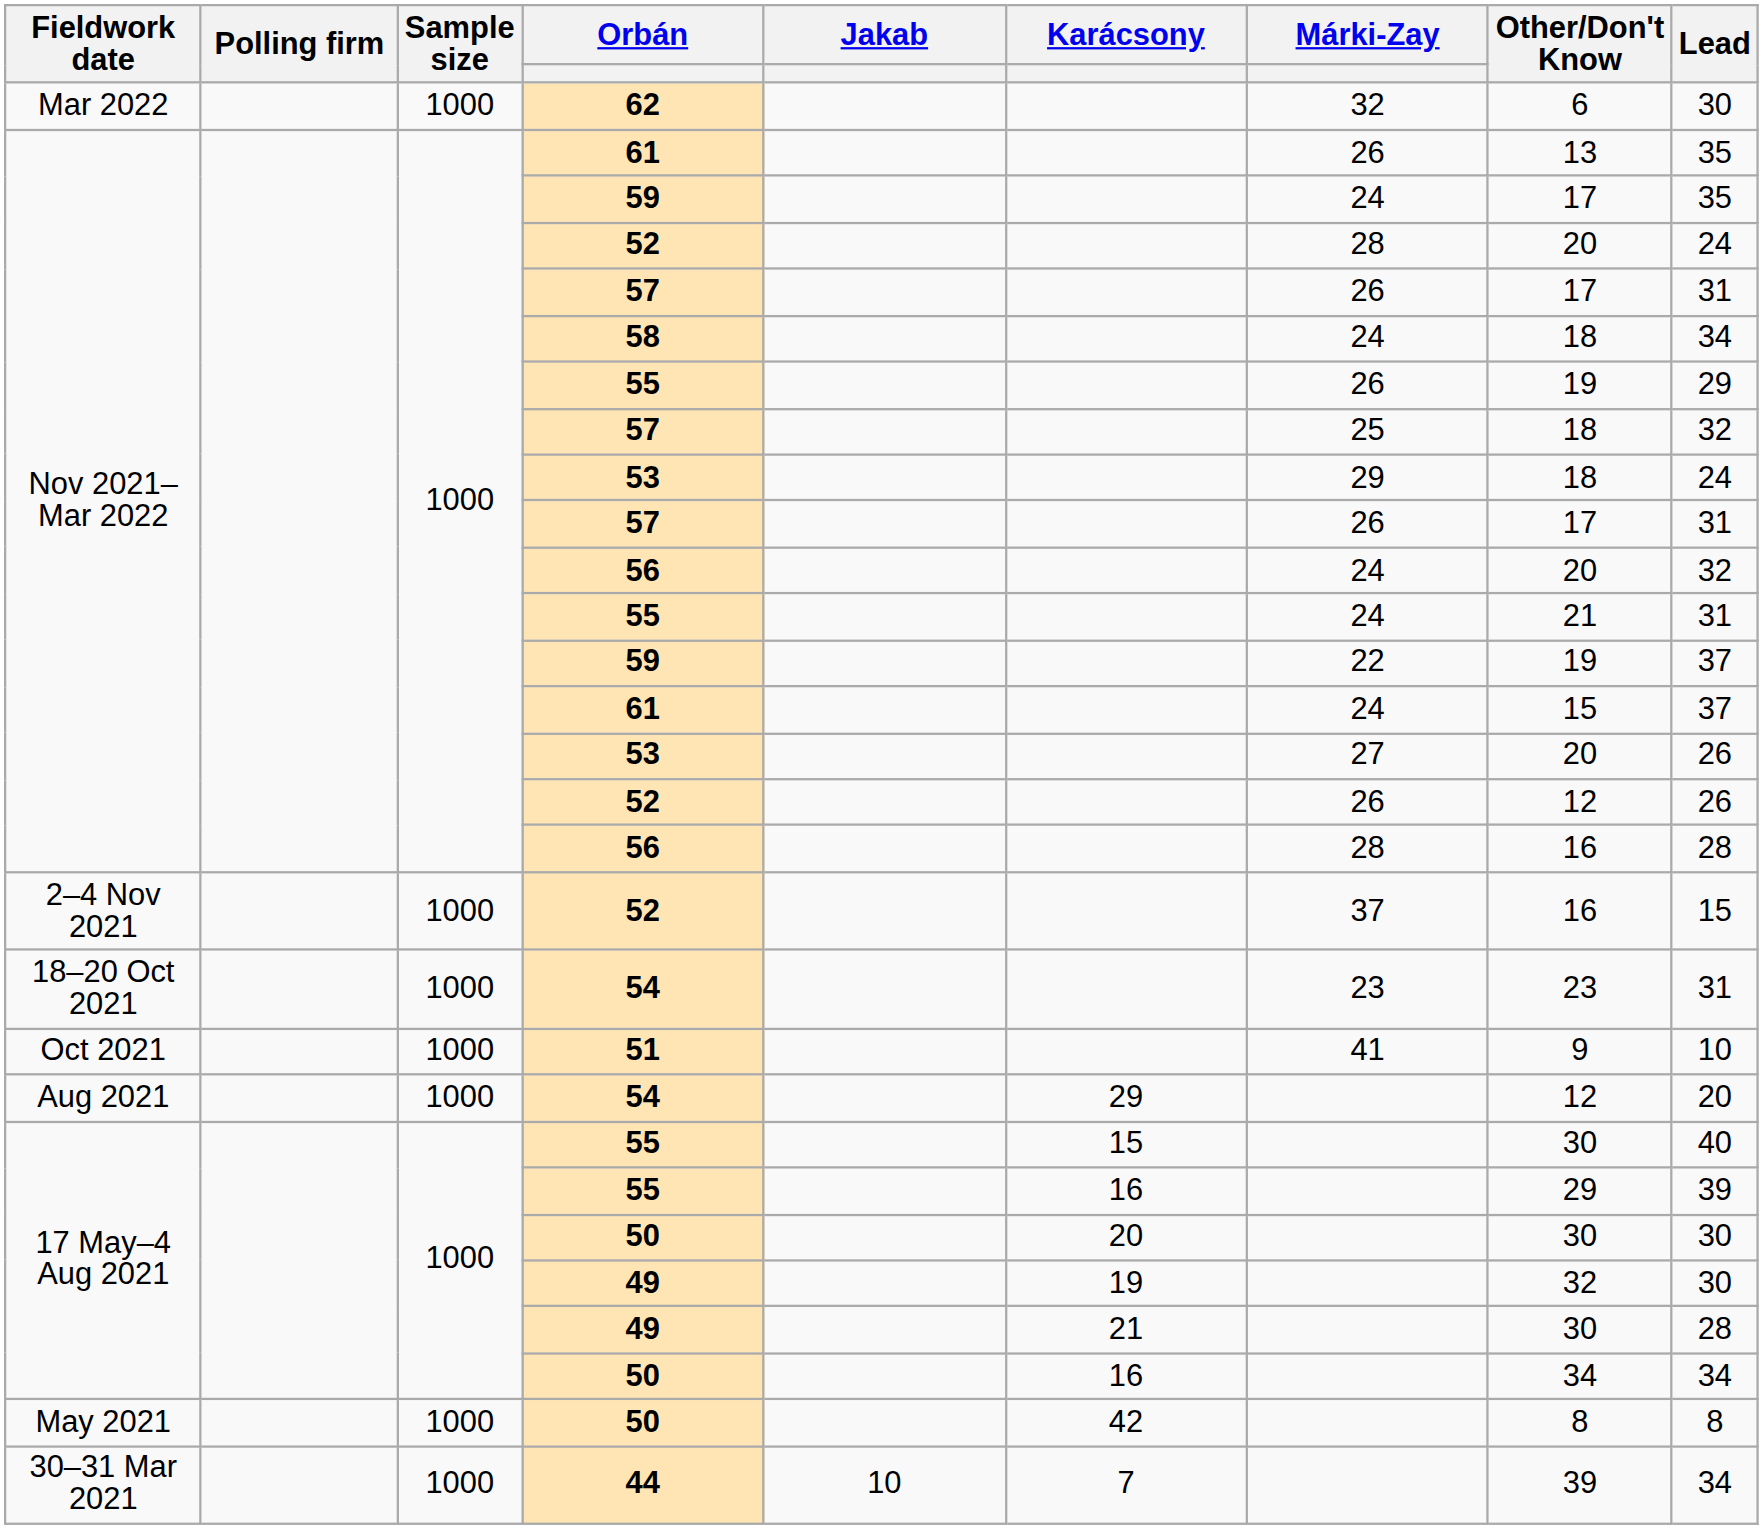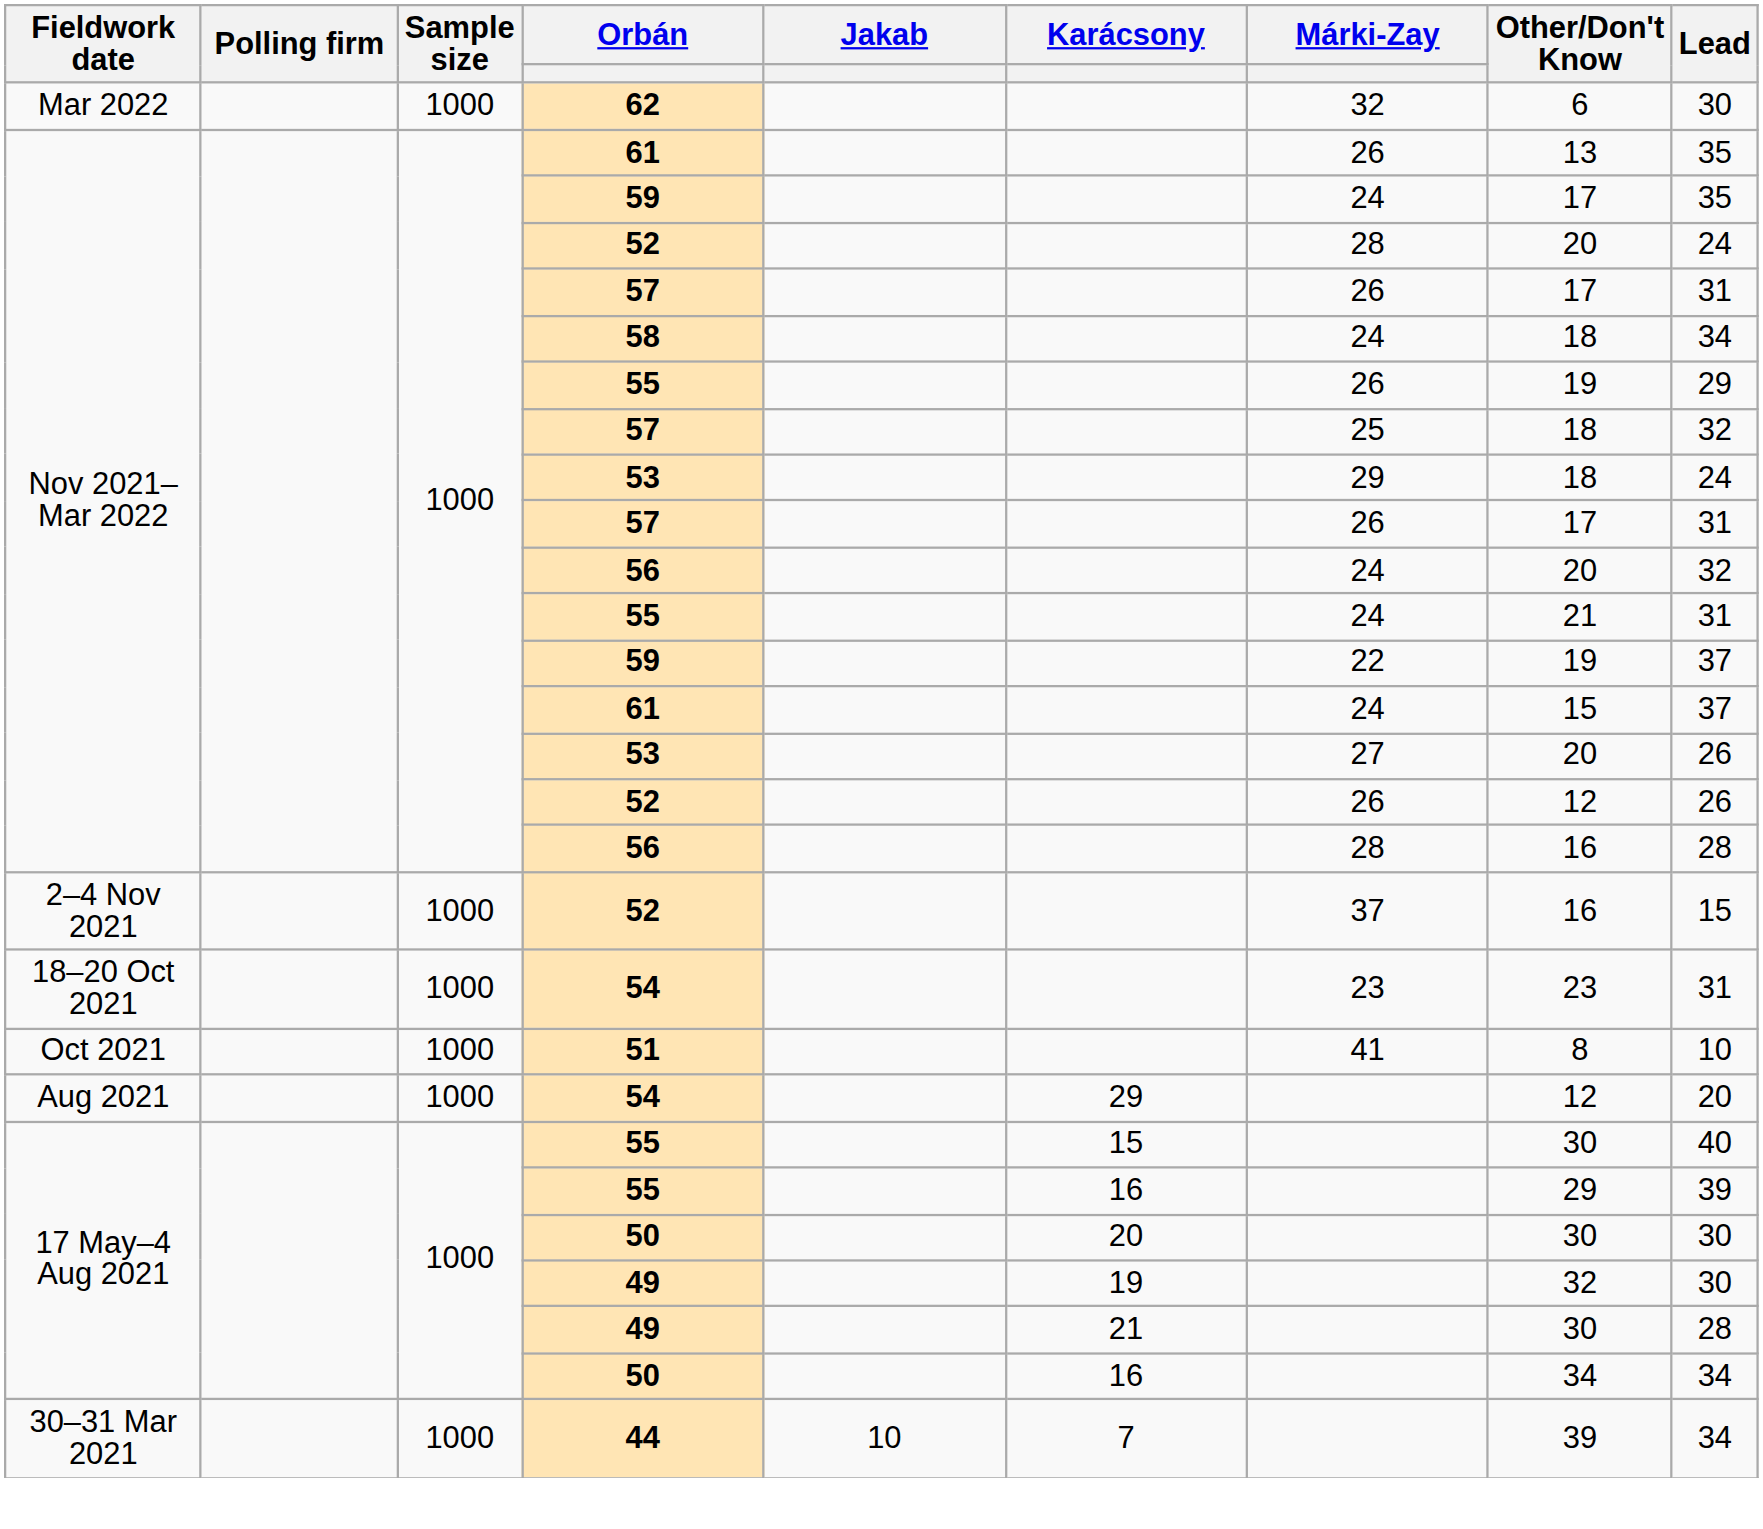51 | Other/Don't Know: 9 -> 8
- row: May 2021 | 1000 | 50 | 42 | 8 | 8
